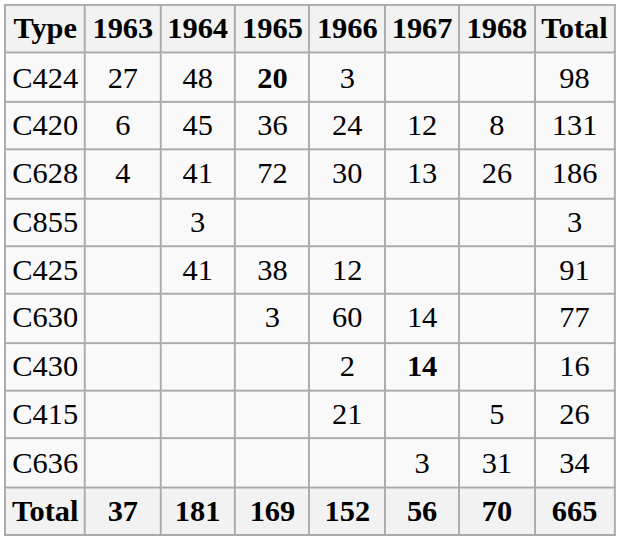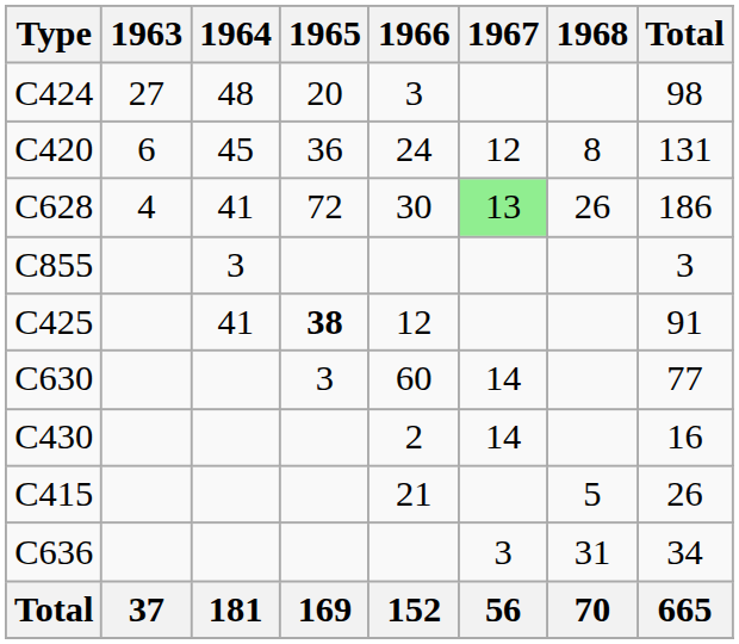C424 | 1965: bold -> normal
C628 | 1967: no background -> lightgreen background
C425 | 1965: normal -> bold
C430 | 1967: bold -> normal
